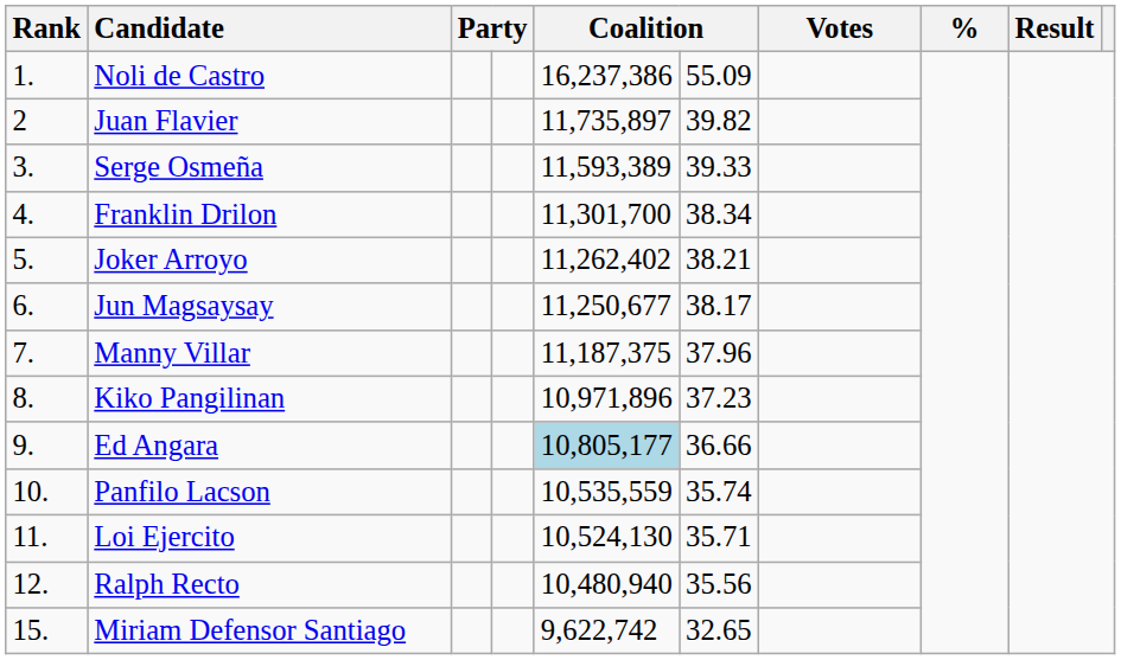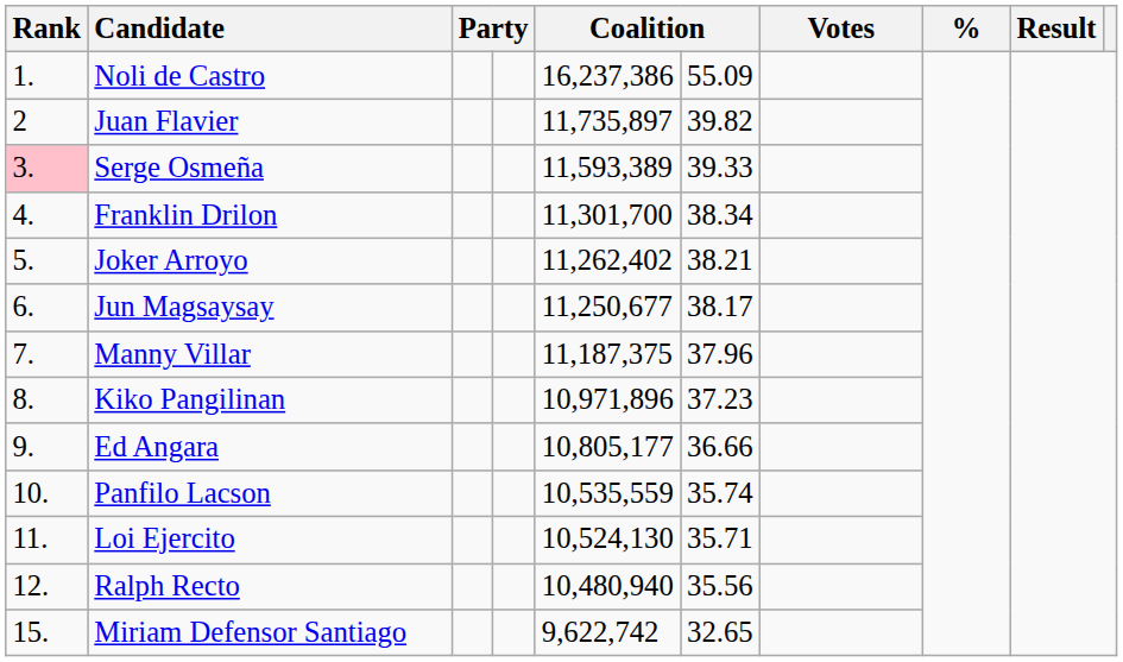Serge Osmeña | Rank: no background -> pink background
Ed Angara | column 5: lightblue background -> no background
